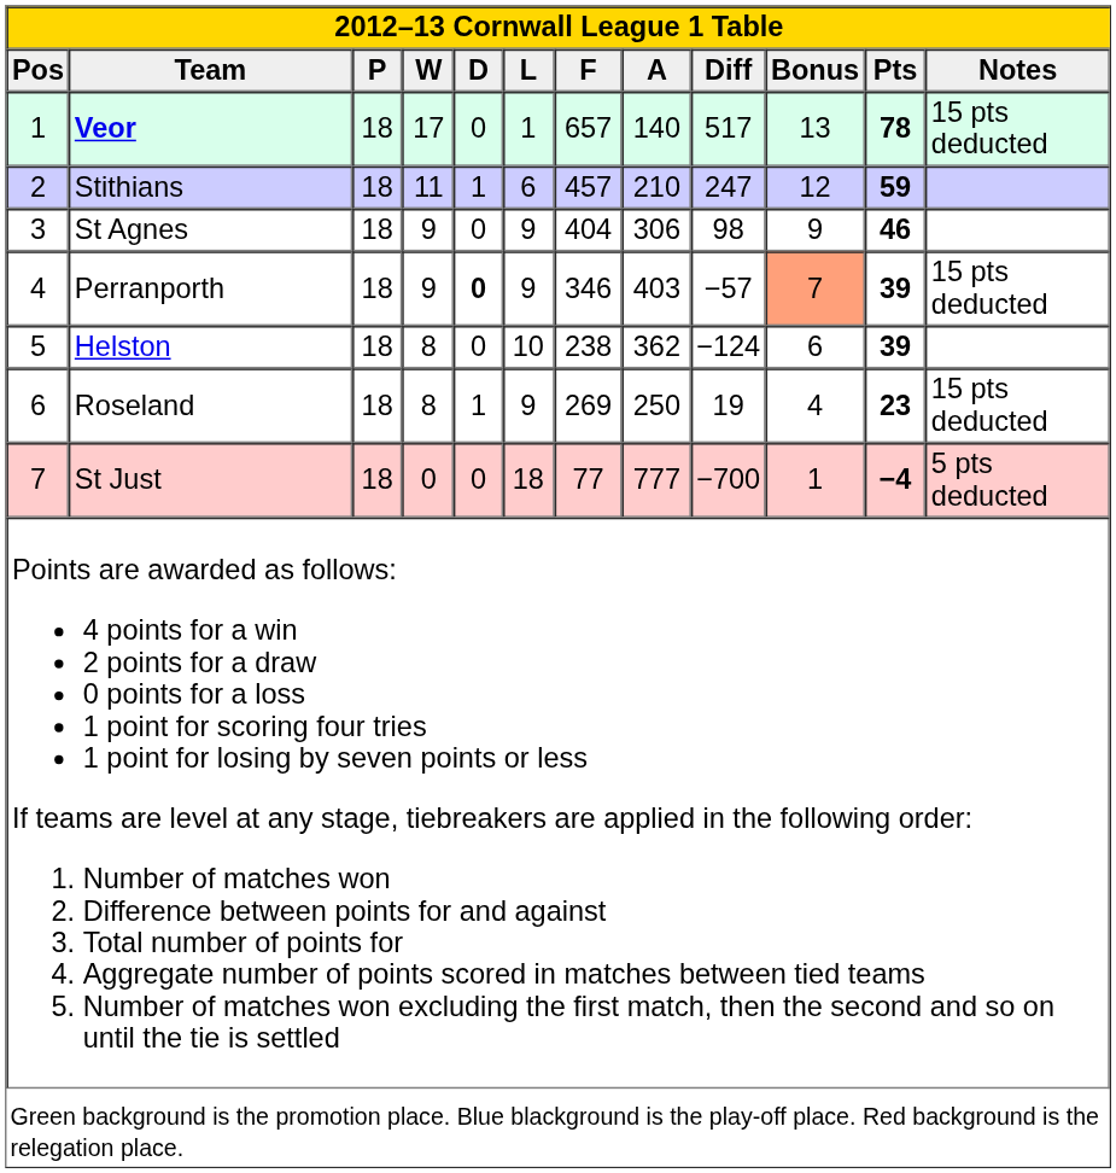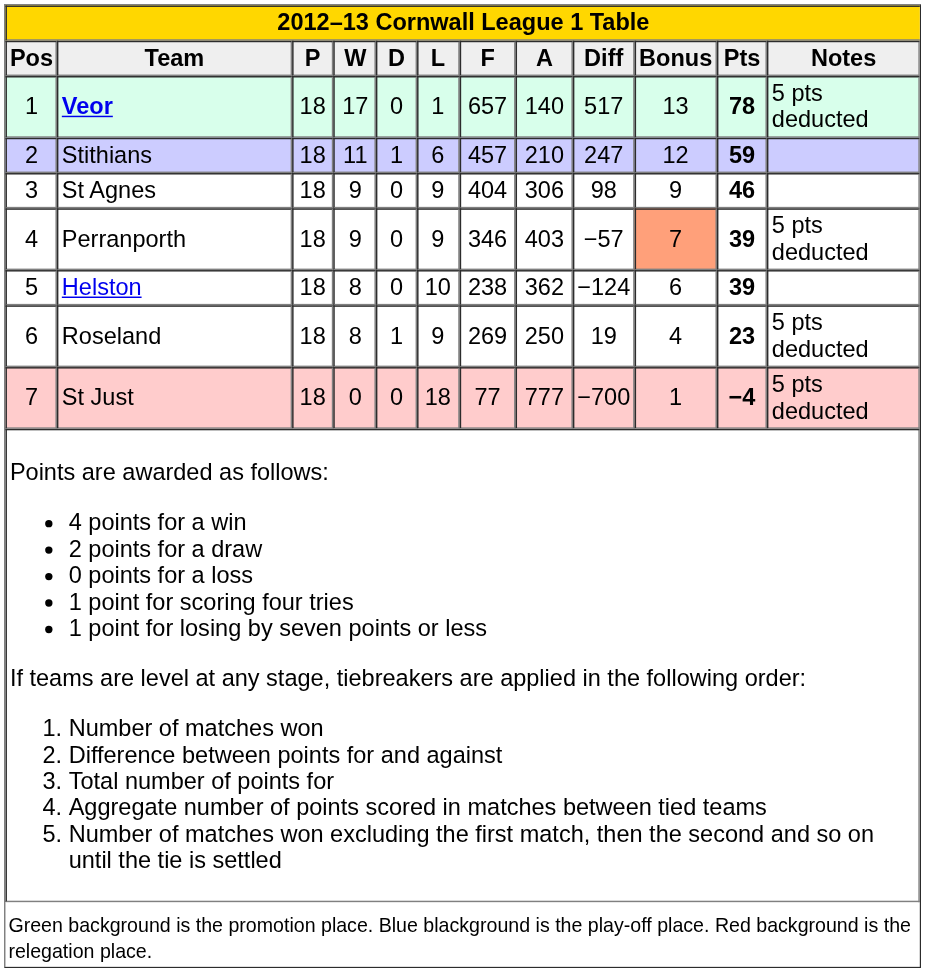Veor | Notes: 15 pts deducted -> 5 pts deducted
Perranporth | D: bold -> normal
Perranporth | Notes: 15 pts deducted -> 5 pts deducted
Roseland | Notes: 15 pts deducted -> 5 pts deducted
